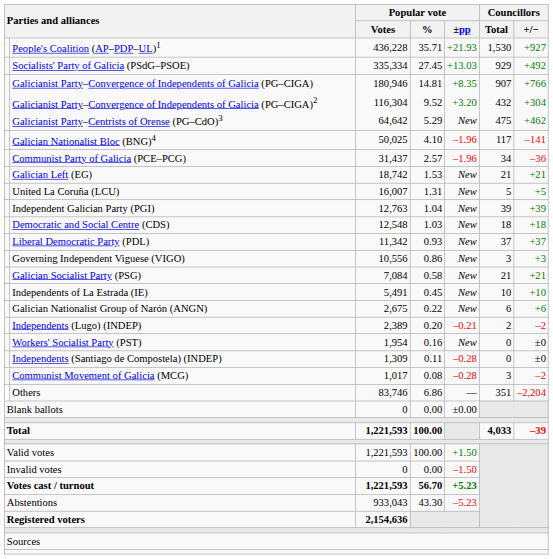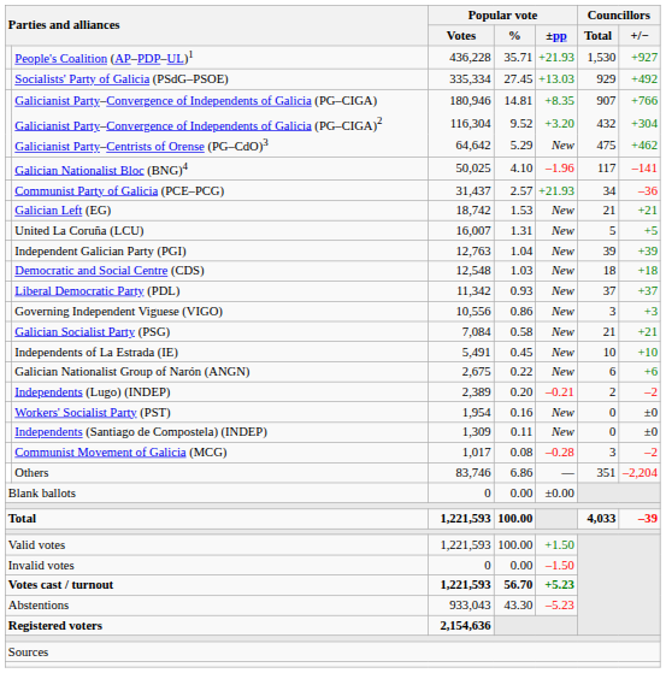Communist Party of Galicia (PCE–PCG) | Popular vote / ±pp: –1.96 -> +21.93
Independents (Santiago de Compostela) (INDEP) | Popular vote / ±pp: –0.28 -> New
